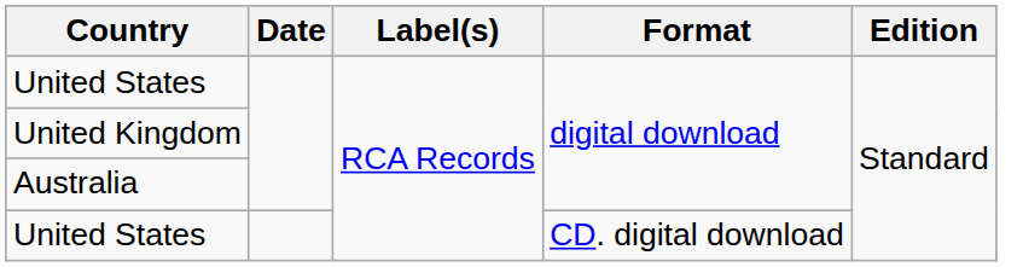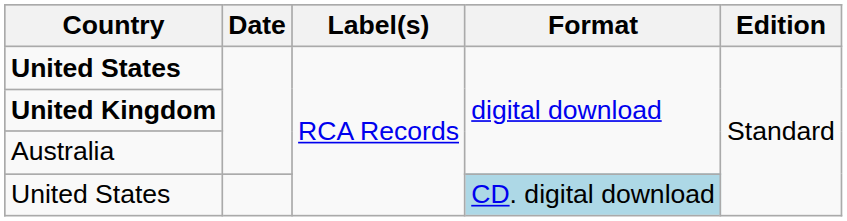United States / digital download | Country: normal -> bold
United Kingdom | Country: normal -> bold
United States / CD. digital download | Format: no background -> lightblue background
